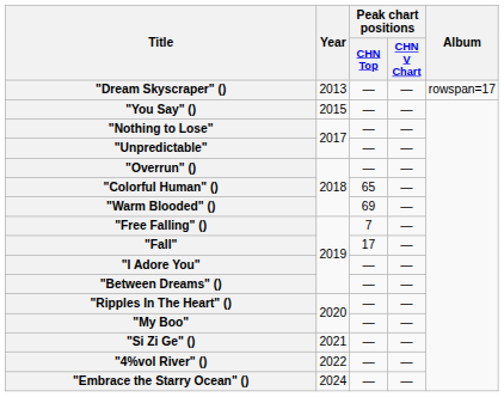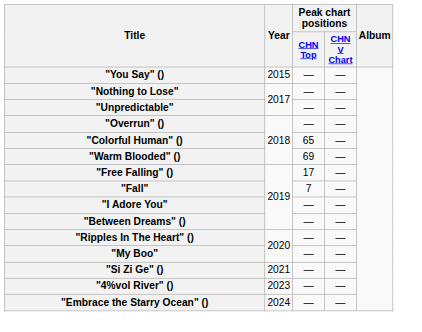- row: "Dream Skyscraper" () | 2013 | — | — | rowspan=17
"Free Falling" () | Peak chart positions / CHN Top: 7 -> 17
"Fall" | Peak chart positions / CHN Top: 17 -> 7
"4%vol River" () | Year: 2022 -> 2023
